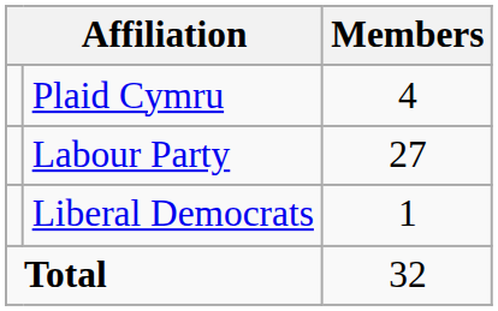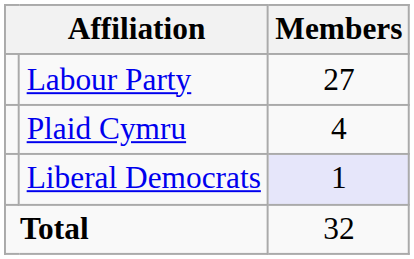rows swapped: Labour Party <-> Plaid Cymru
Liberal Democrats | Members: no background -> lavender background
